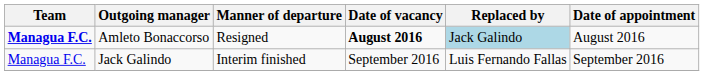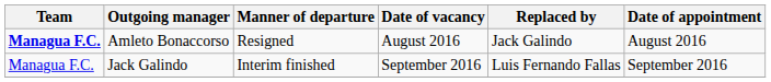Amleto Bonaccorso | Date of vacancy: bold -> normal
Amleto Bonaccorso | Replaced by: lightblue background -> no background
